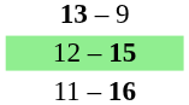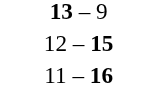12 – 15 | column 1: lightgreen background -> no background
